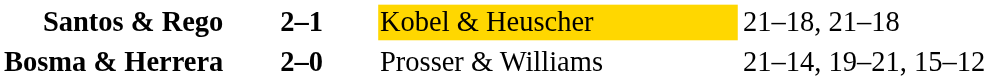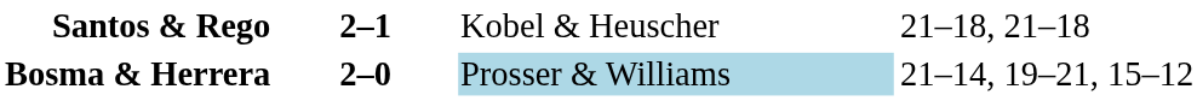Santos & Rego | column 3: gold background -> no background
Bosma & Herrera | column 3: no background -> lightblue background
